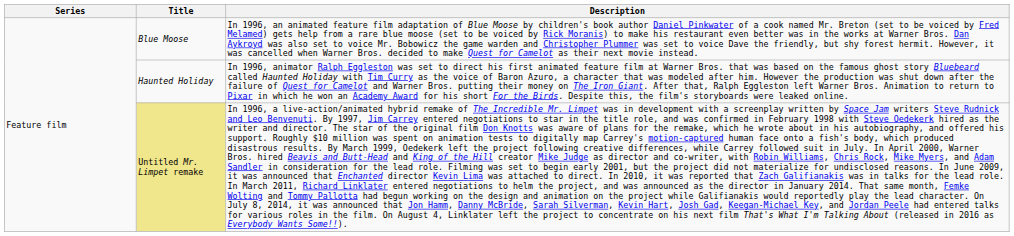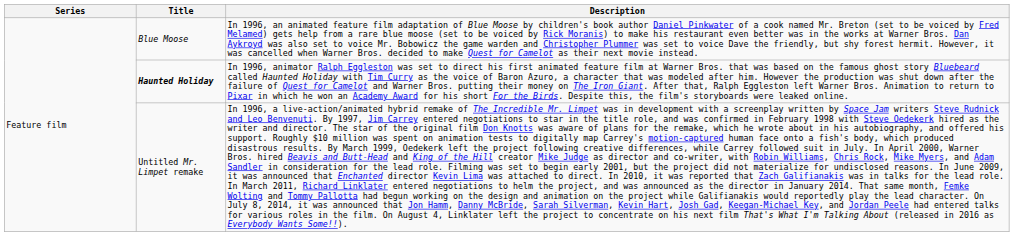Haunted Holiday | Title: normal -> bold
Untitled Mr. Limpet remake | Title: khaki background -> no background
